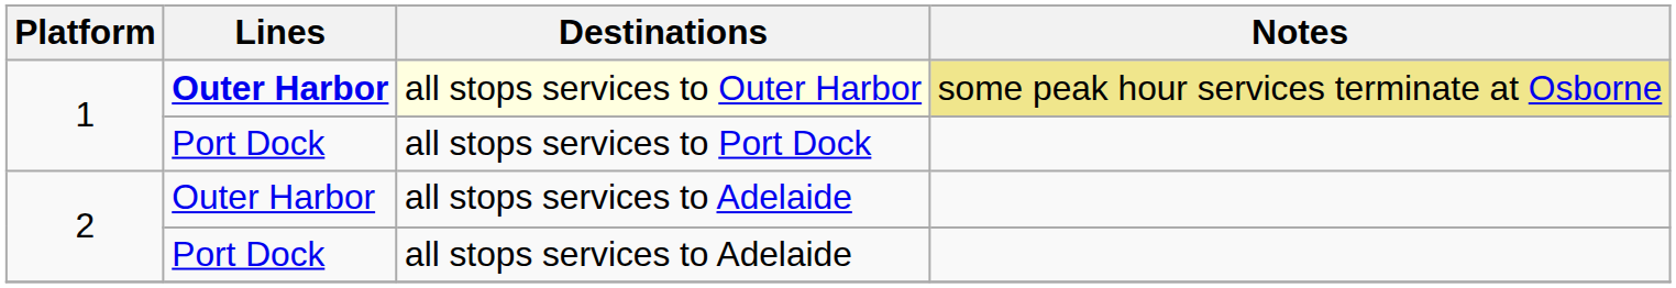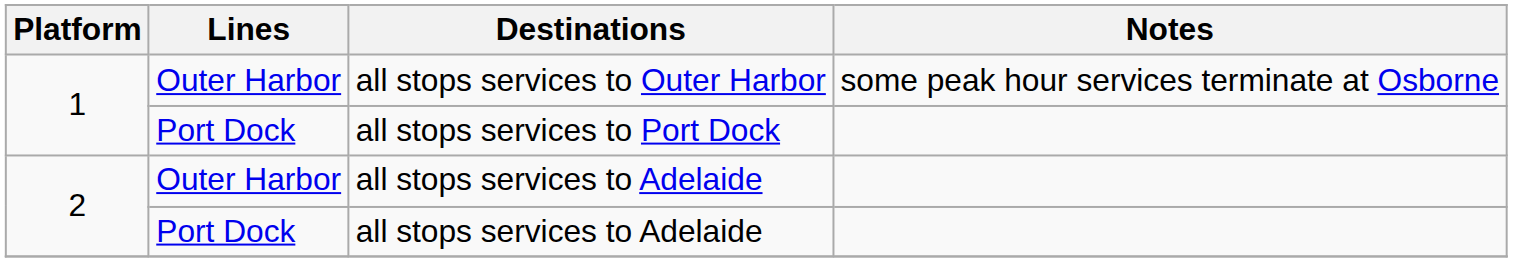row 2 | Lines: bold -> normal
row 2 | Destinations: lightyellow background -> no background
row 2 | Notes: khaki background -> no background
